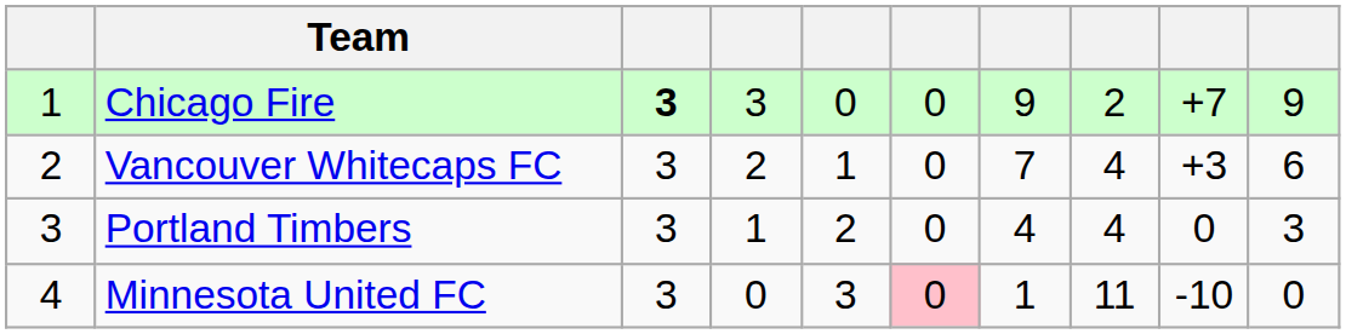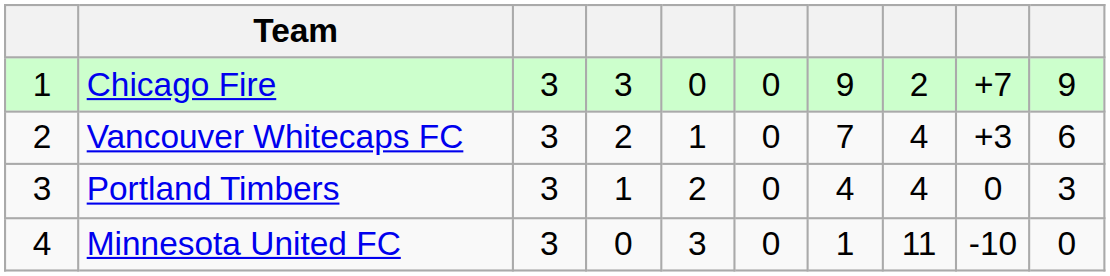Chicago Fire | column 3: bold -> normal
Minnesota United FC | column 6: pink background -> no background
